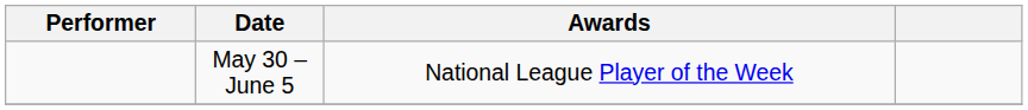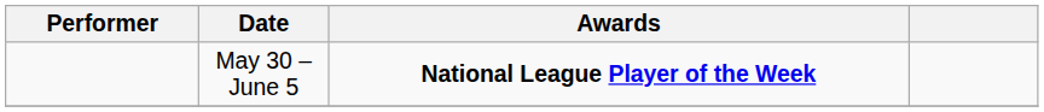May 30 – June 5 | Awards: normal -> bold
